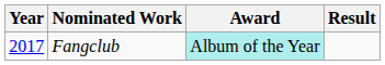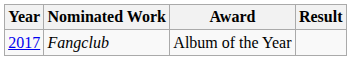Fangclub | Award: paleturquoise background -> no background
